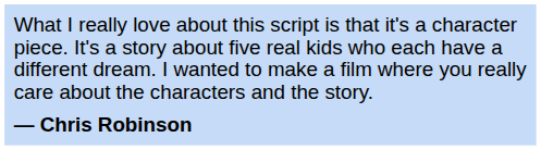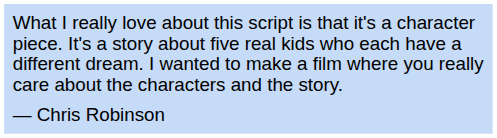row 2 | column 1: bold -> normal
